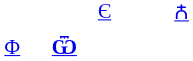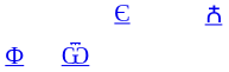Ф | column 2: bold -> normal
